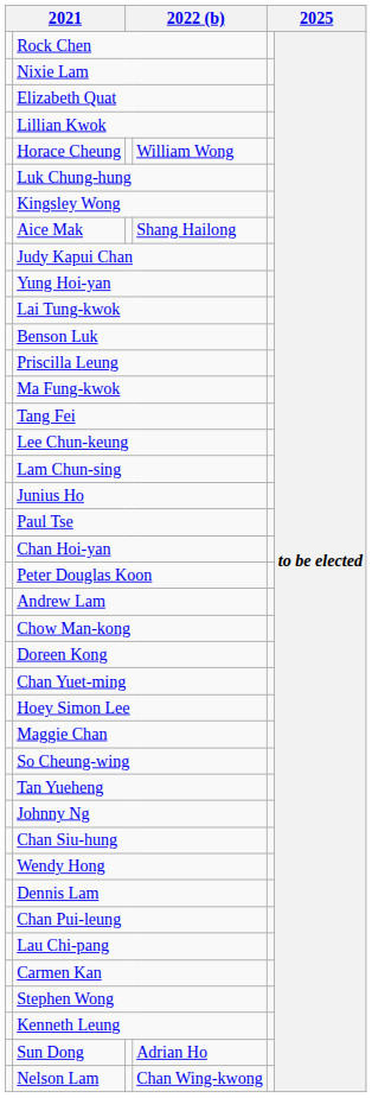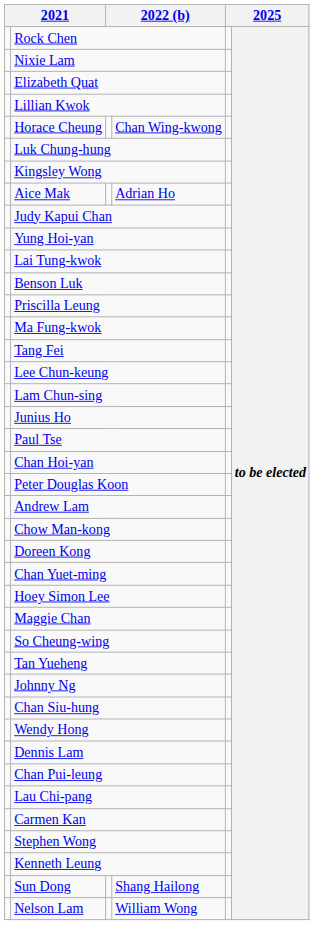Horace Cheung | column 4: William Wong -> Chan Wing-kwong
Aice Mak | column 4: Shang Hailong -> Adrian Ho
Sun Dong | column 4: Adrian Ho -> Shang Hailong
Nelson Lam | column 4: Chan Wing-kwong -> William Wong
